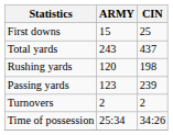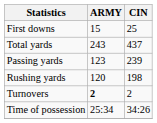rows swapped: Rushing yards <-> Passing yards
Turnovers | ARMY: normal -> bold
